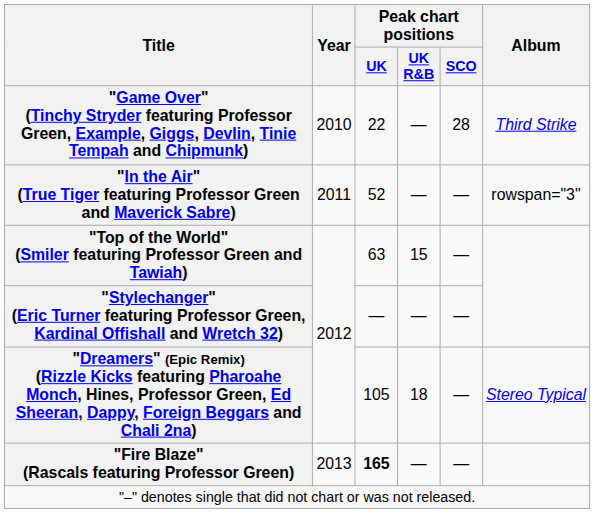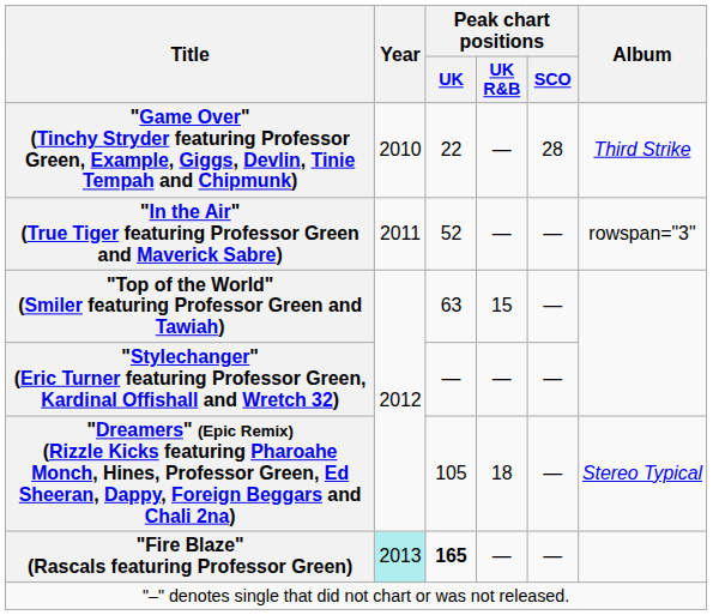"Fire Blaze" (Rascals featuring Professor Green) | Year: no background -> paleturquoise background
